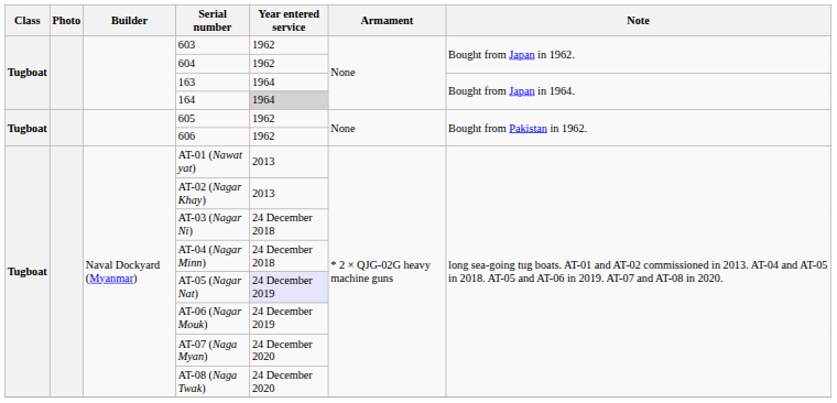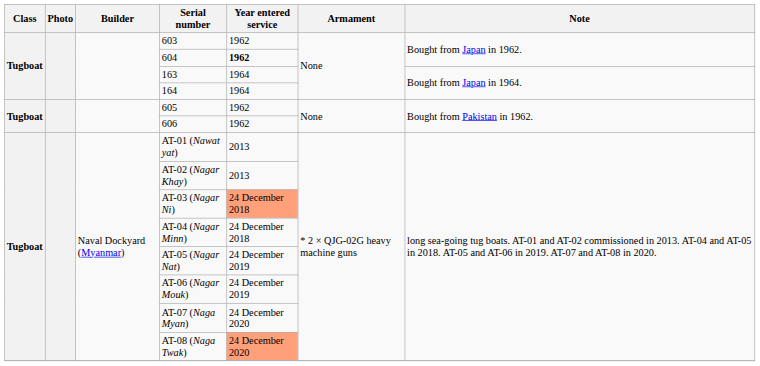604 | Year entered service: normal -> bold
164 | Year entered service: lightgrey background -> no background
AT-03 (Nagar Ni) | Year entered service: no background -> lightsalmon background
AT-05 (Nagar Nat) | Year entered service: lavender background -> no background
AT-08 (Naga Twak) | Year entered service: no background -> lightsalmon background
